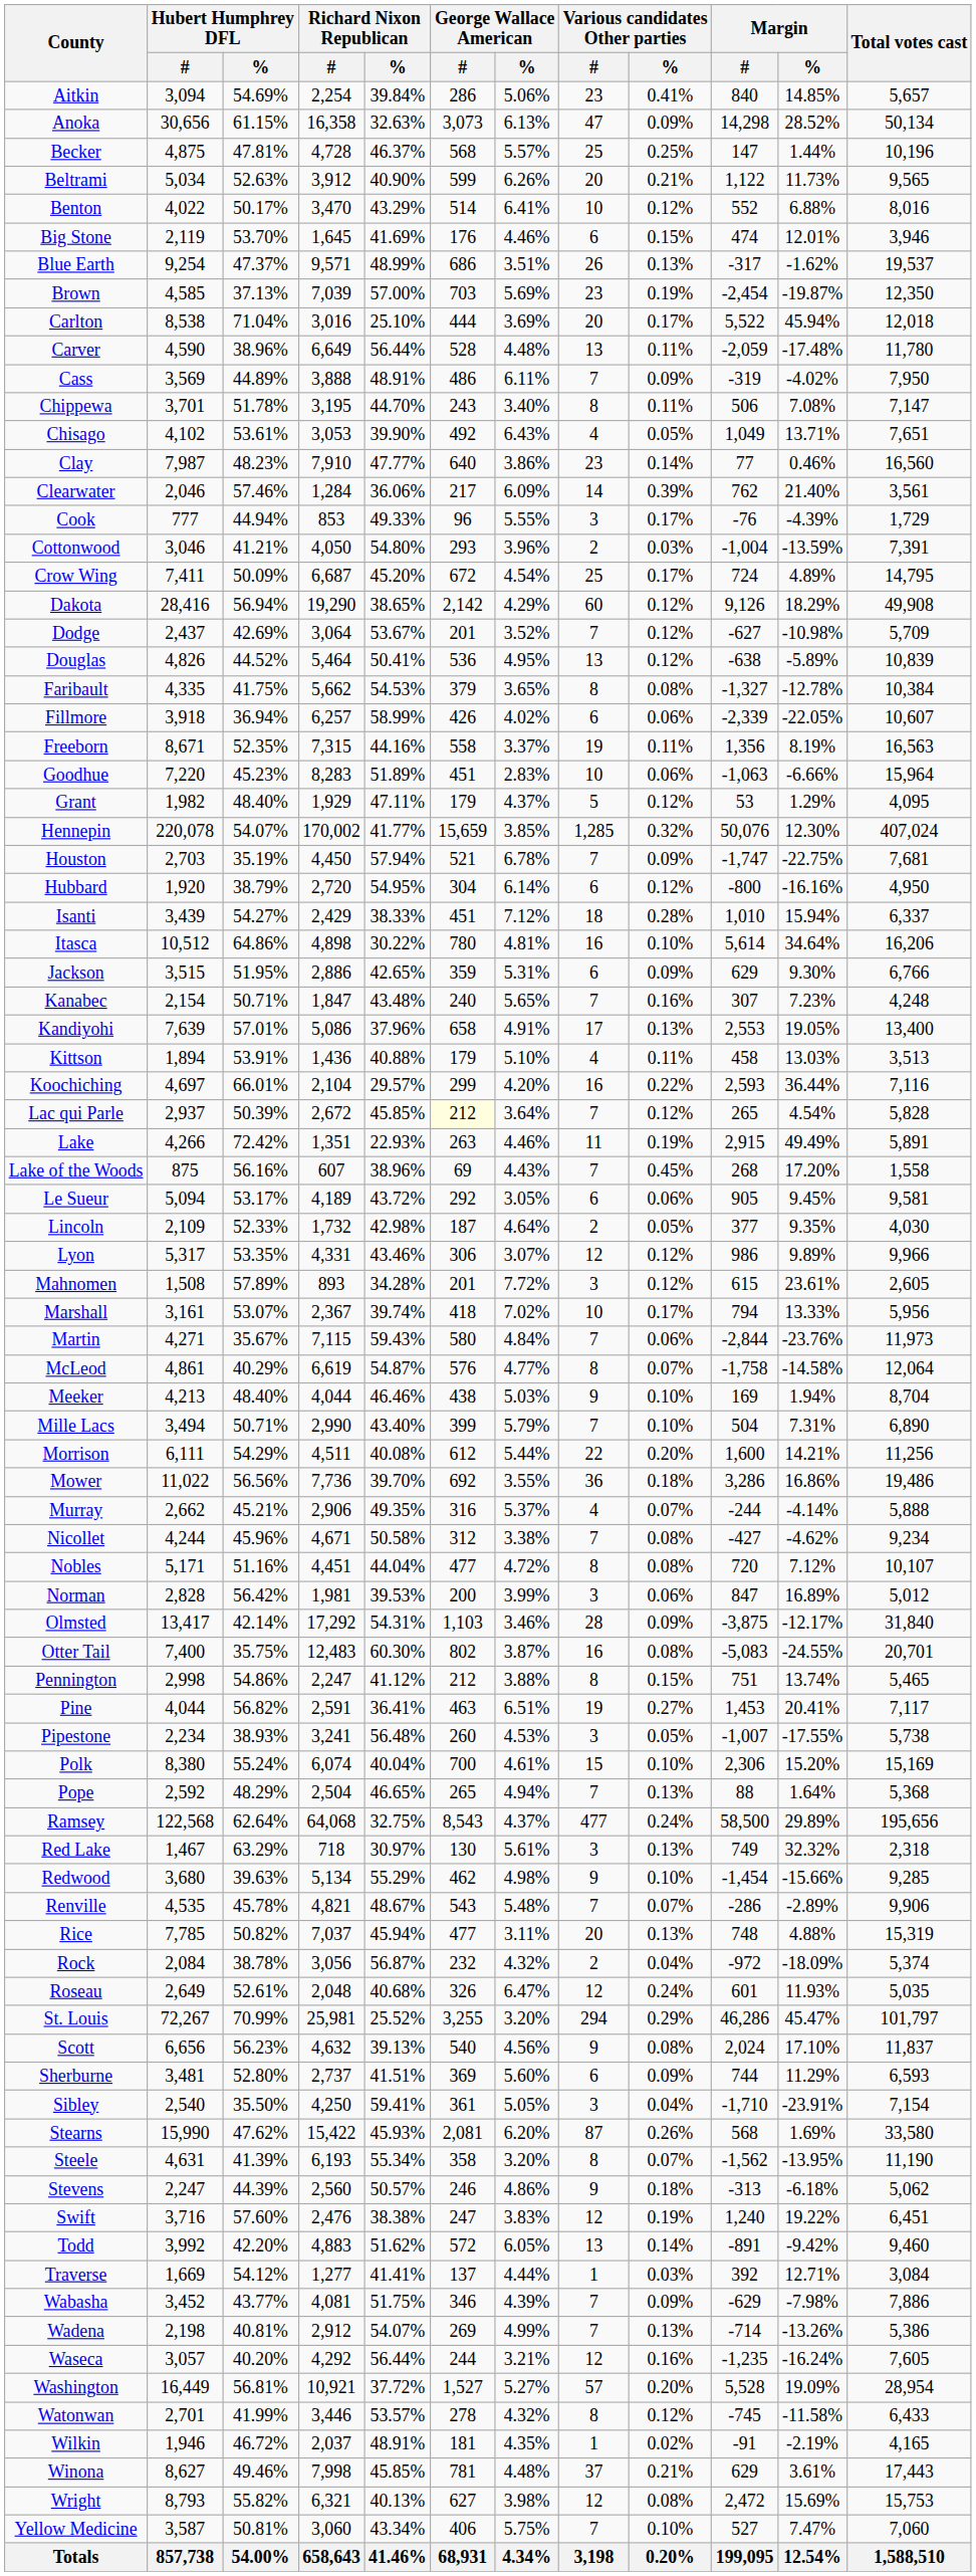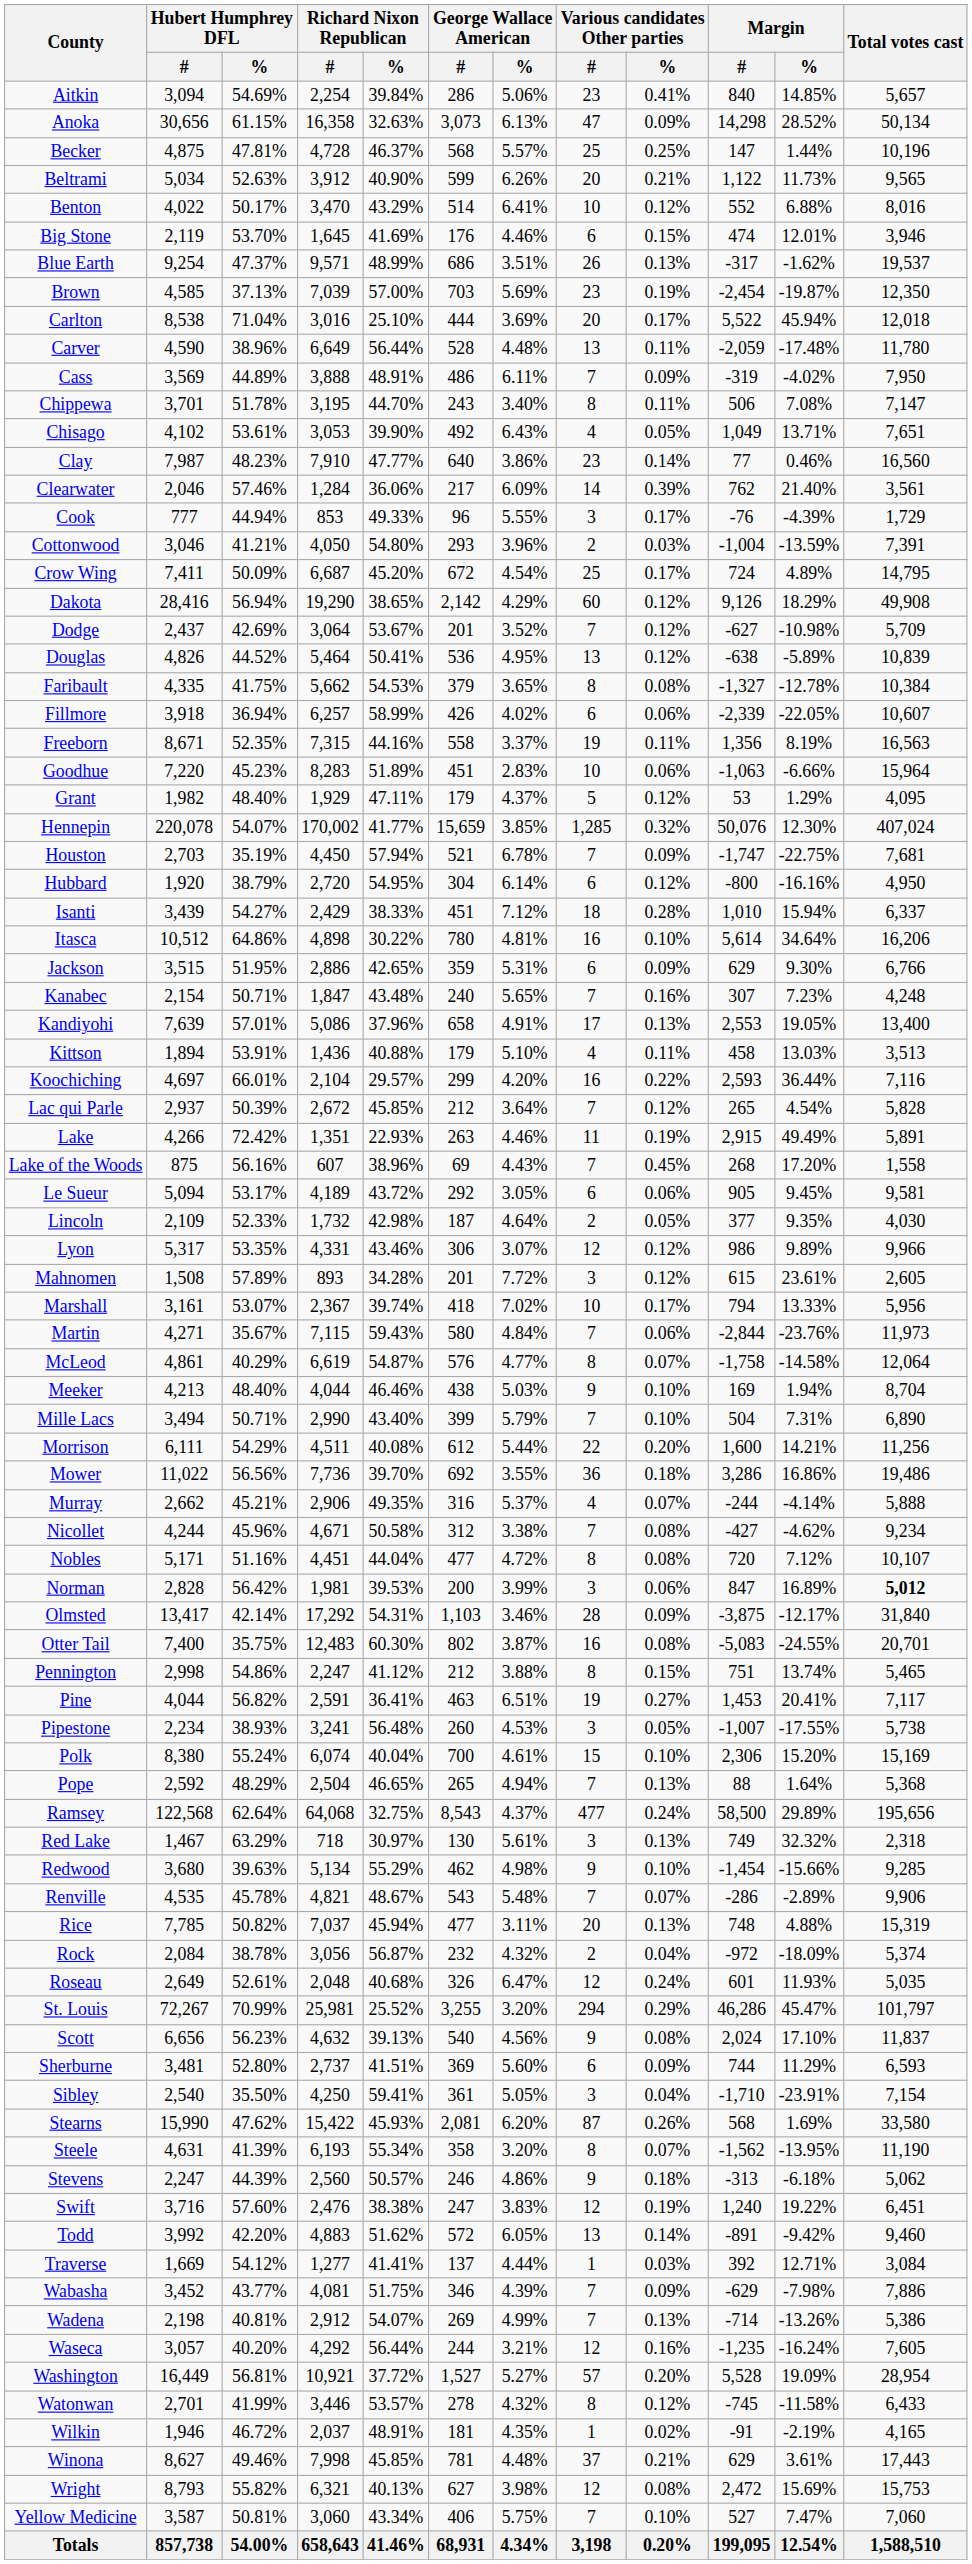Lac qui Parle | George Wallace American / #: lightyellow background -> no background
Norman | Total votes cast: normal -> bold
